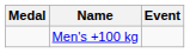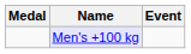Men's +100 kg | Name: no background -> lavender background
